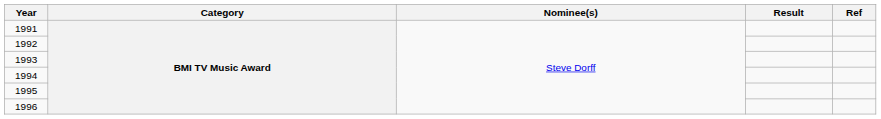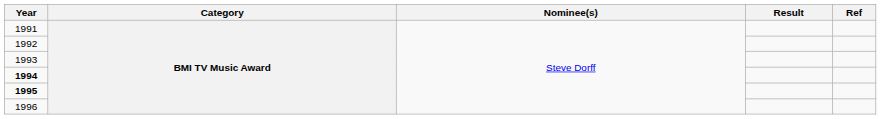1994 | Year: normal -> bold
1995 | Year: normal -> bold
